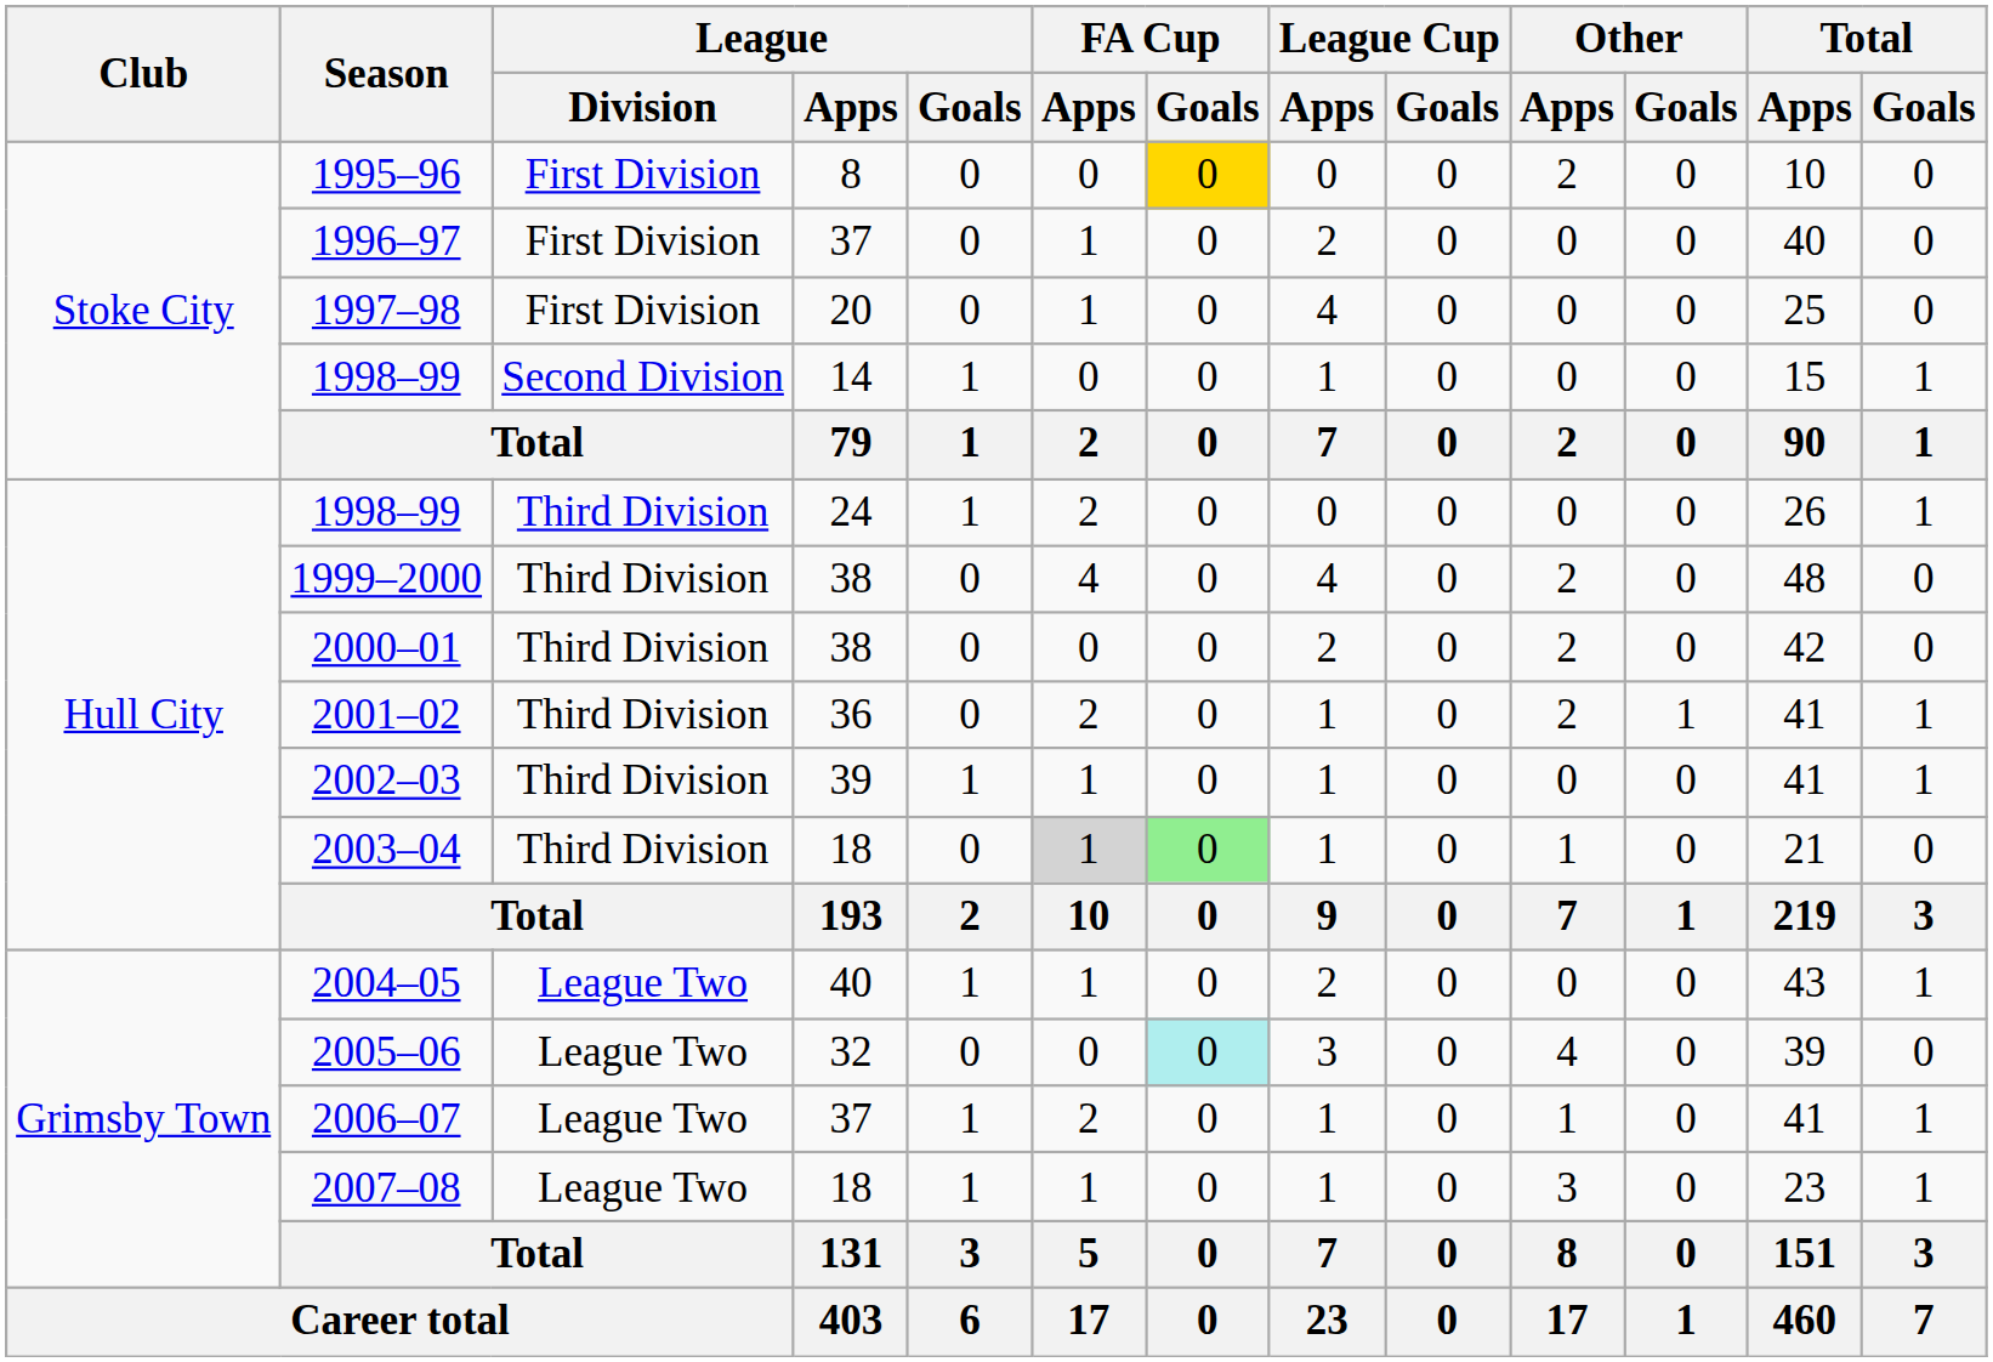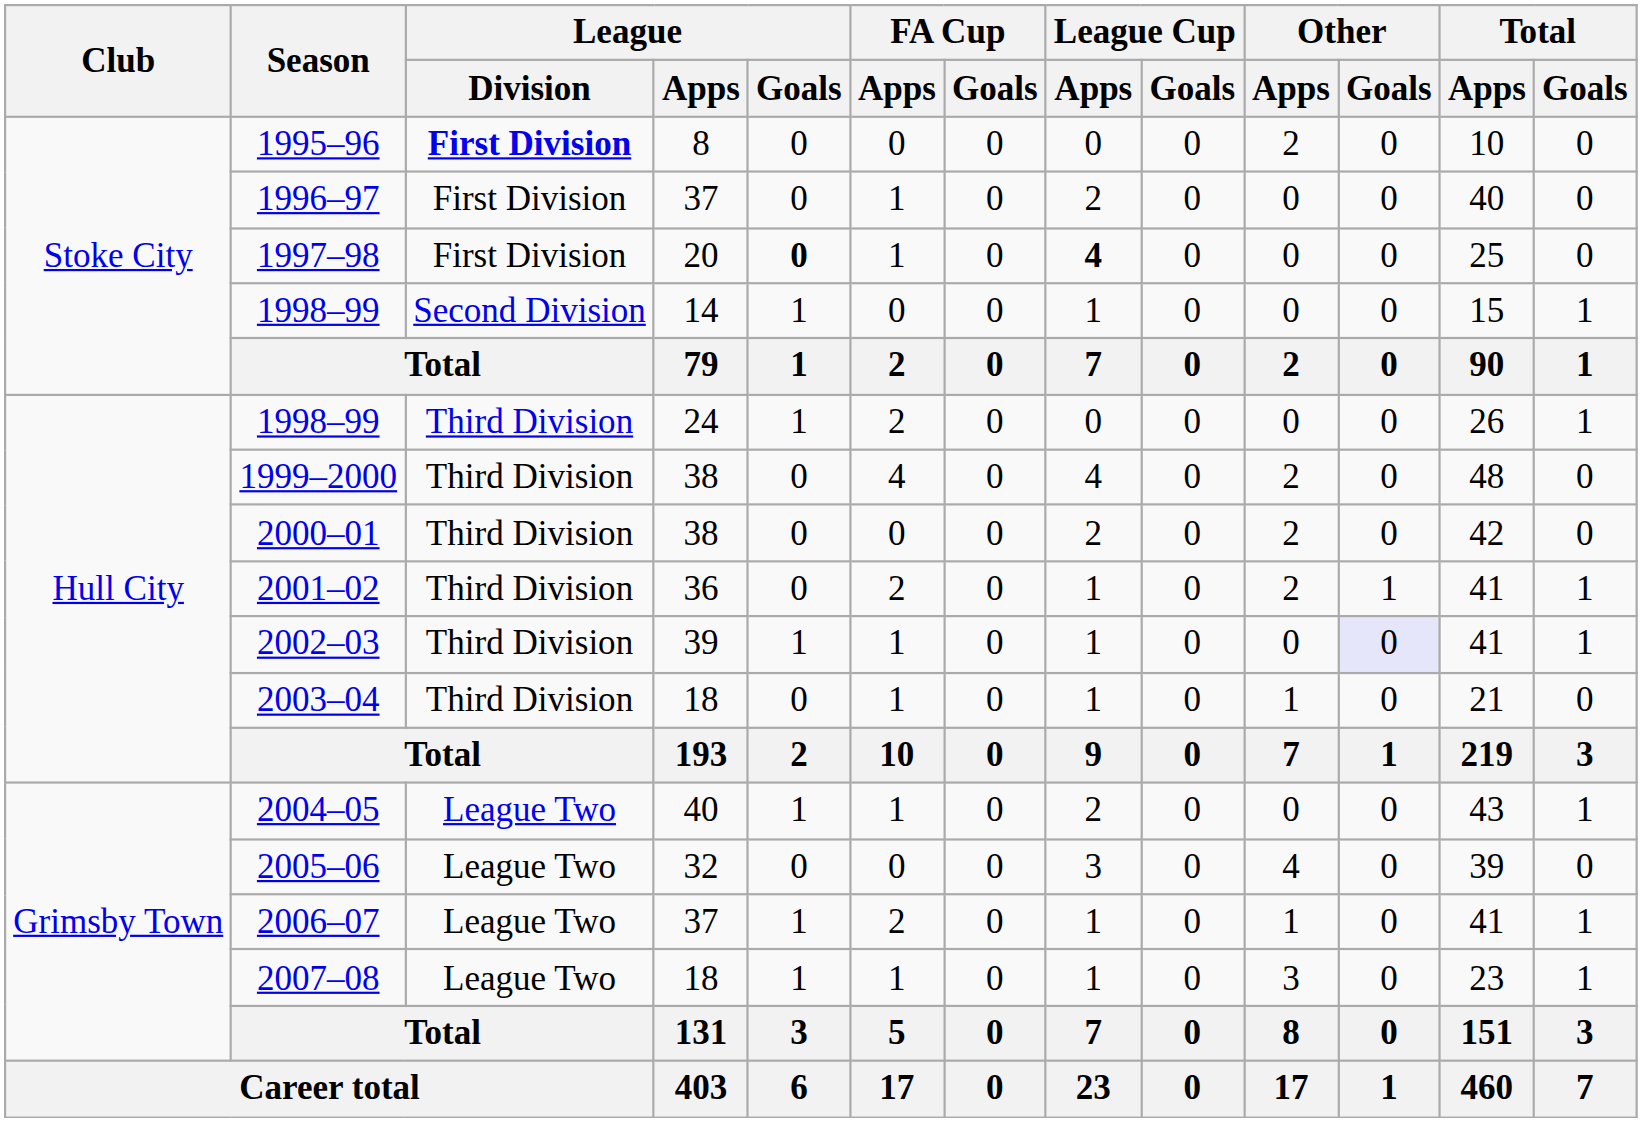1995–96 | League / Division: normal -> bold
1995–96 | FA Cup / Goals: gold background -> no background
1997–98 | League / Goals: normal -> bold
1997–98 | League Cup / Apps: normal -> bold
2002–03 | Other / Goals: no background -> lavender background
2003–04 | FA Cup / Apps: lightgrey background -> no background
2003–04 | FA Cup / Goals: lightgreen background -> no background
2005–06 | FA Cup / Goals: paleturquoise background -> no background
